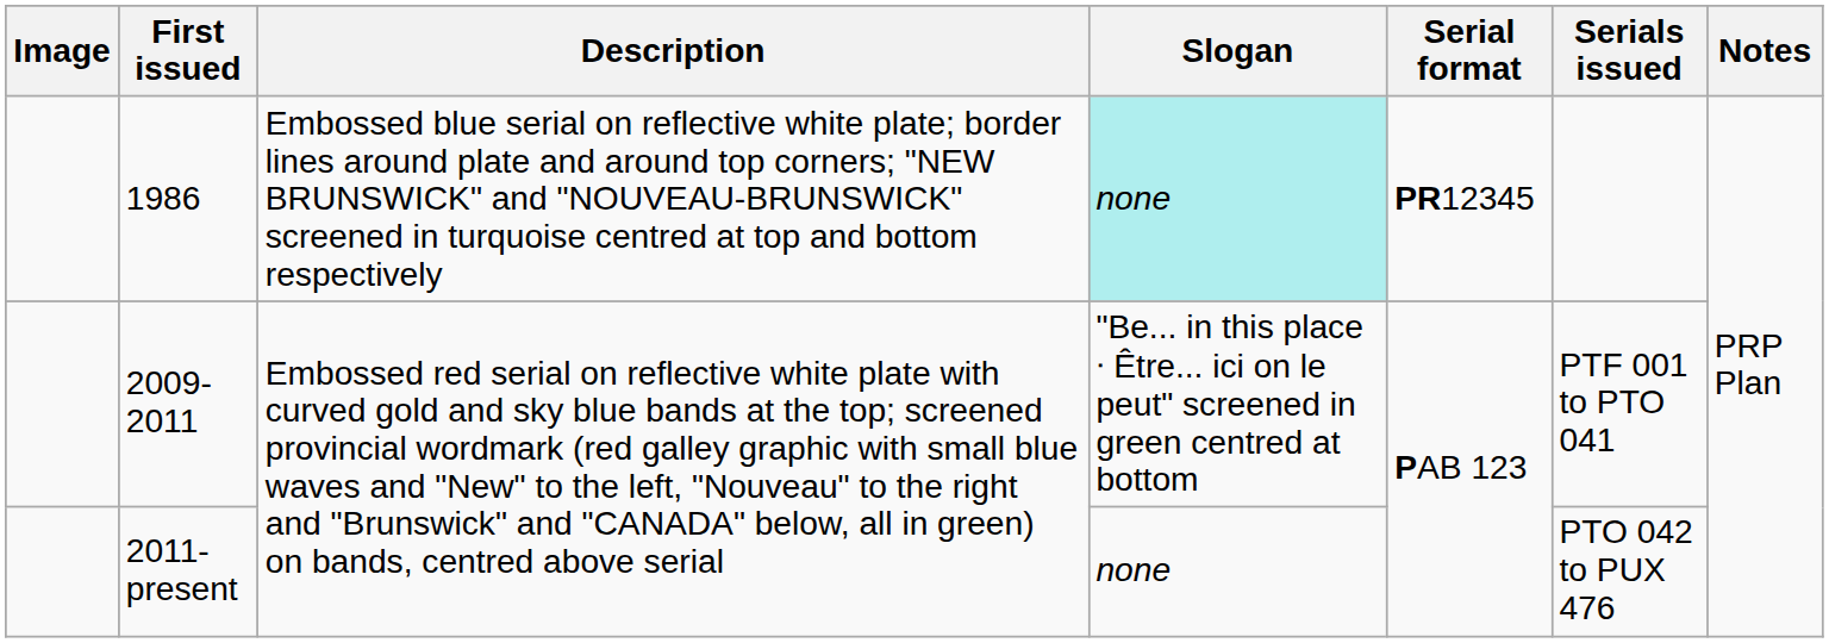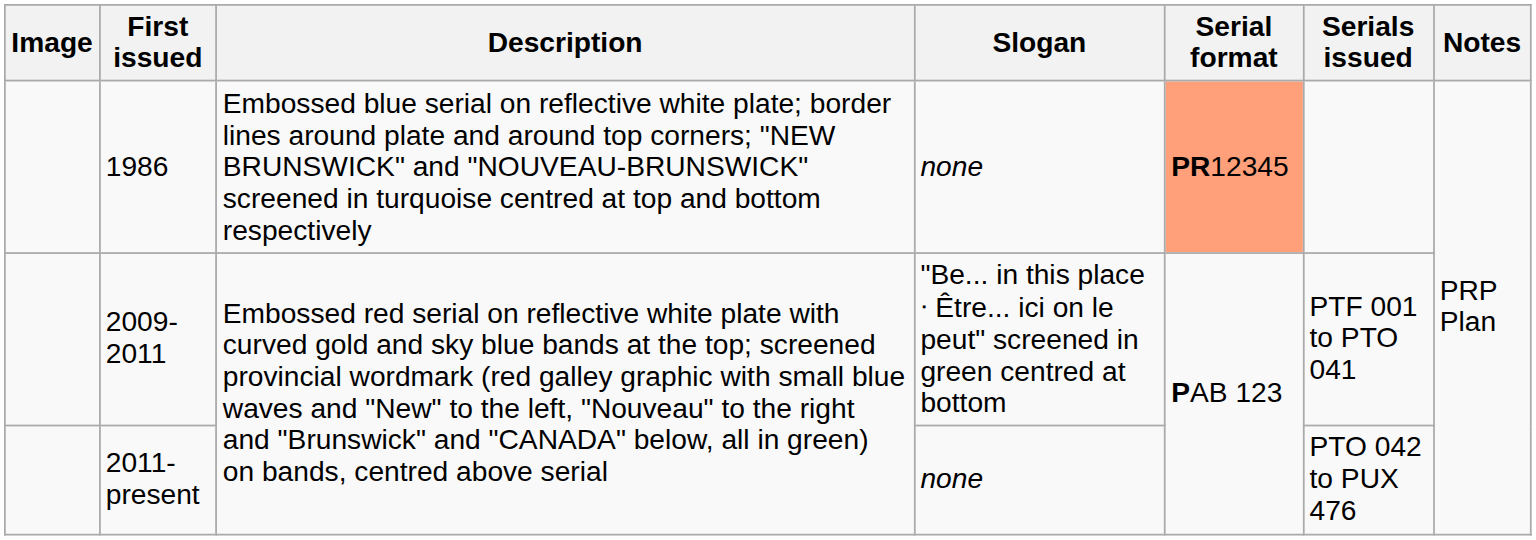1986 | Slogan: paleturquoise background -> no background
1986 | Serial format: no background -> lightsalmon background
